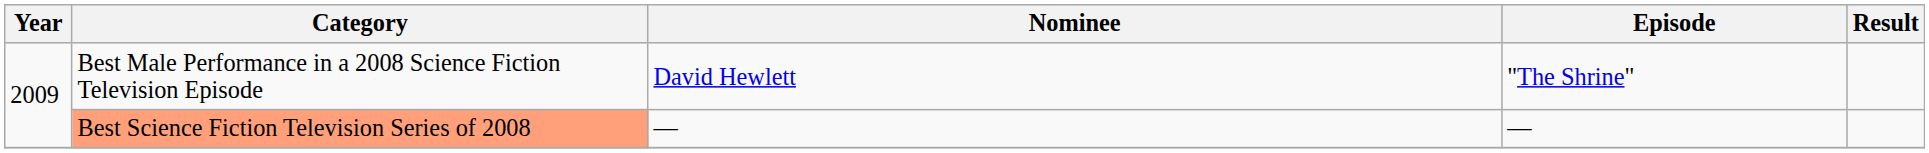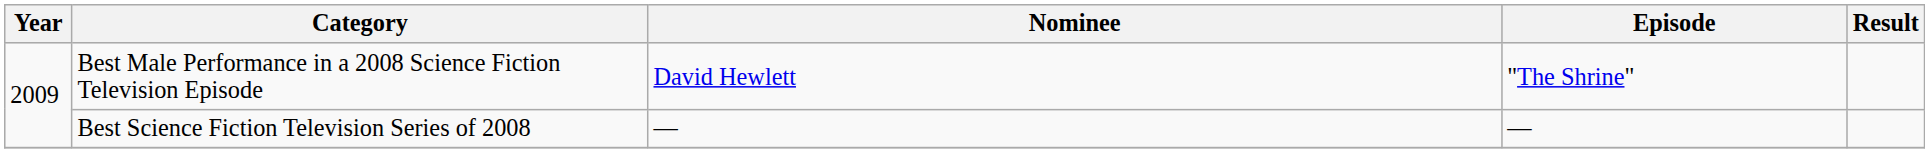Best Science Fiction Television Series of 2008 | Category: lightsalmon background -> no background
